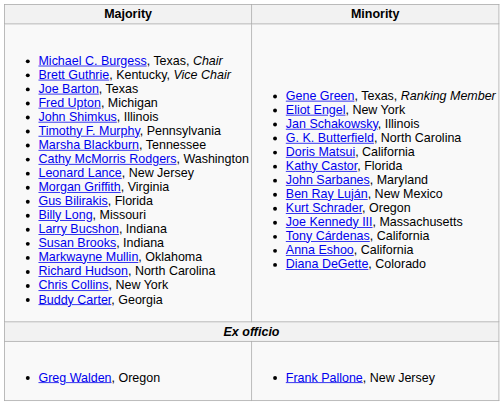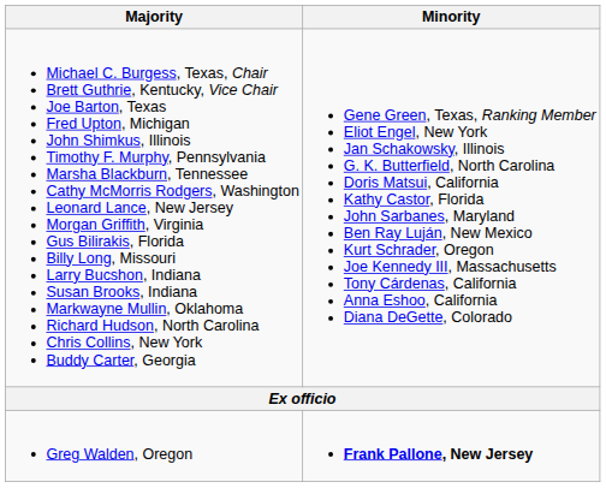Greg Walden, Oregon | Minority: normal -> bold
